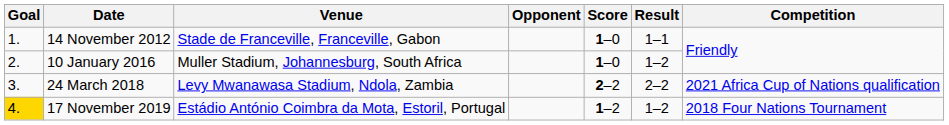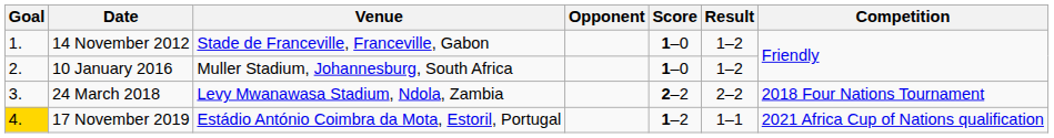14 November 2012 | Result: 1–1 -> 1–2
24 March 2018 | Competition: 2021 Africa Cup of Nations qualification -> 2018 Four Nations Tournament
17 November 2019 | Result: 1–2 -> 1–1
17 November 2019 | Competition: 2018 Four Nations Tournament -> 2021 Africa Cup of Nations qualification
